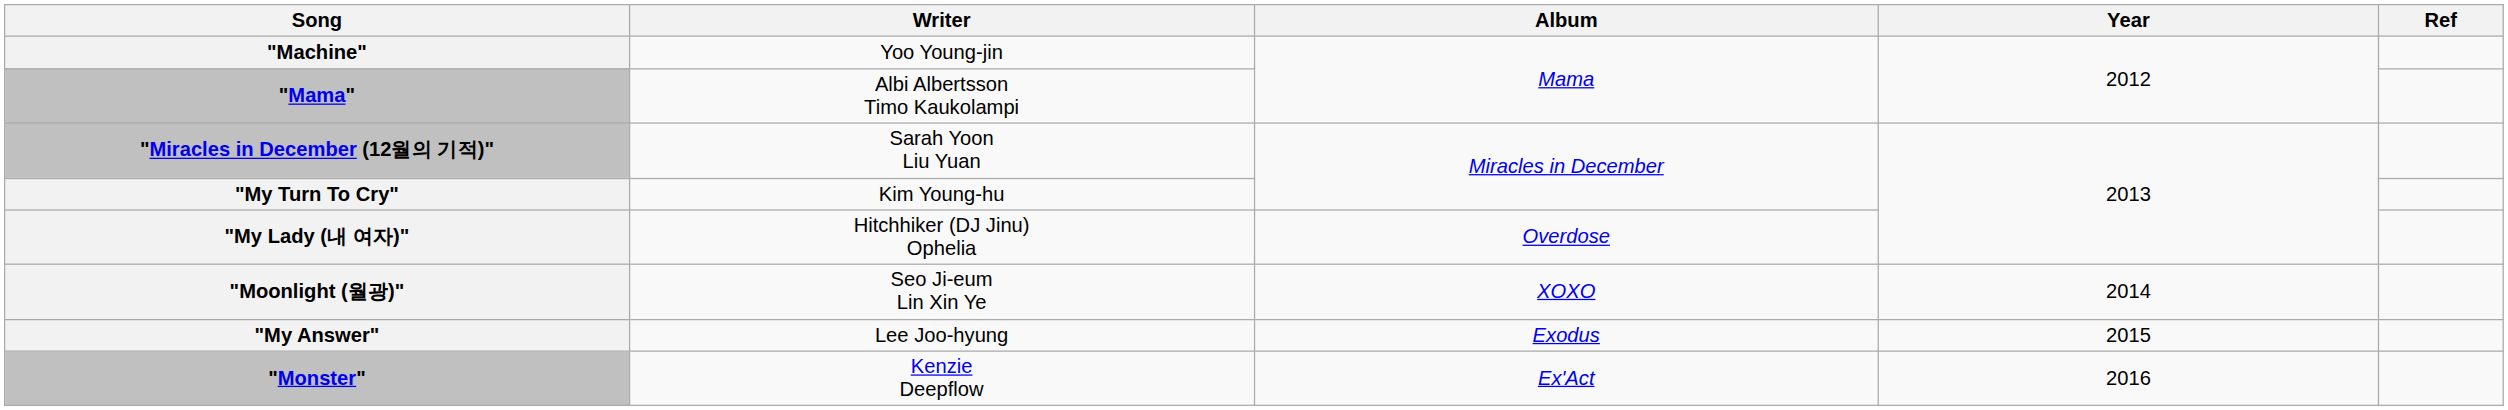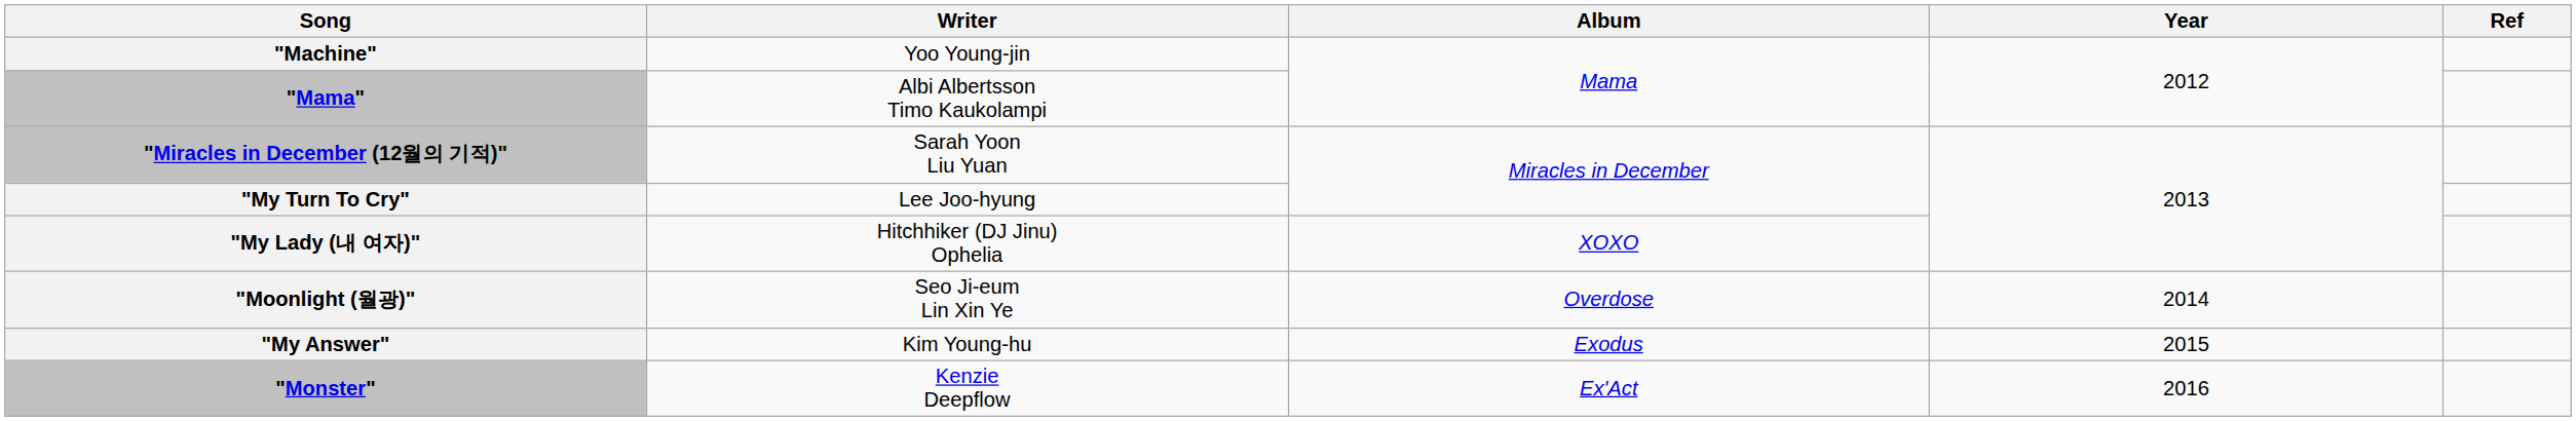"My Turn To Cry" | Writer: Kim Young-hu -> Lee Joo-hyung
"My Lady (내 여자)" | Album: Overdose -> XOXO
"Moonlight (월광)" | Album: XOXO -> Overdose
"My Answer" | Writer: Lee Joo-hyung -> Kim Young-hu
